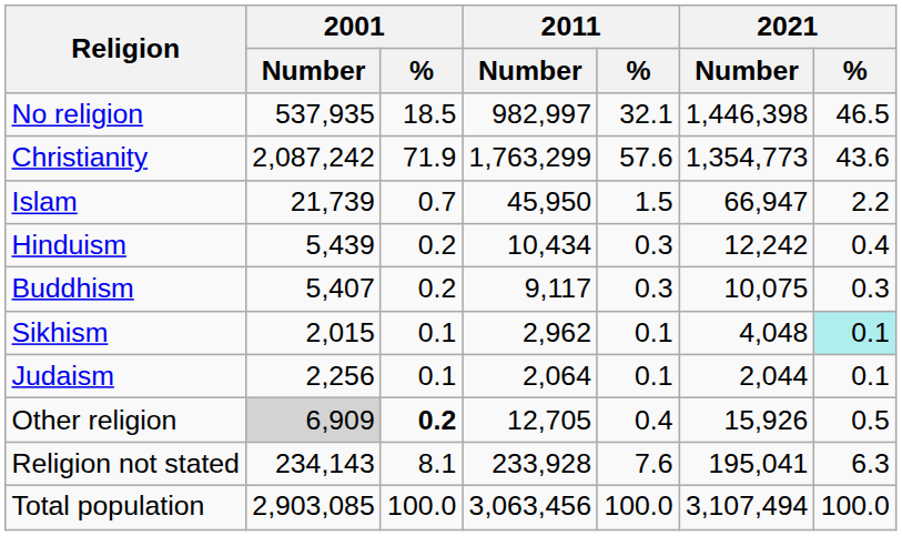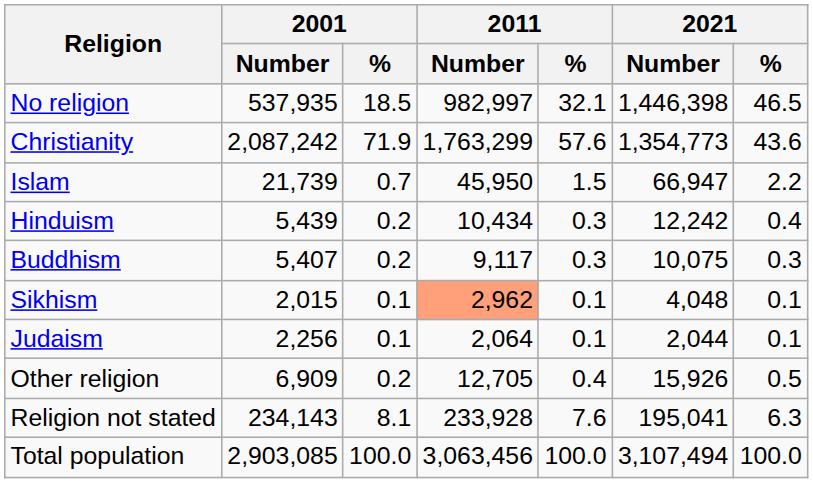Sikhism | 2011 / Number: no background -> lightsalmon background
Sikhism | 2021 / %: paleturquoise background -> no background
Other religion | 2001 / Number: lightgrey background -> no background
Other religion | 2001 / %: bold -> normal
